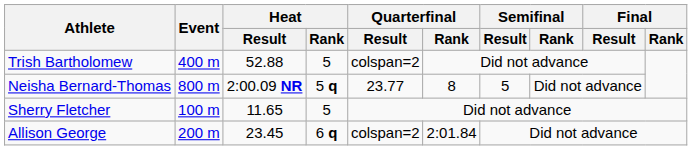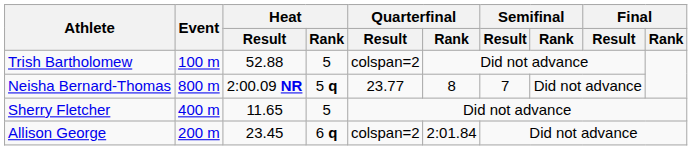Trish Bartholomew | Event: 400 m -> 100 m
Neisha Bernard-Thomas | Semifinal / Result: 5 -> 7
Sherry Fletcher | Event: 100 m -> 400 m
